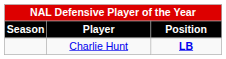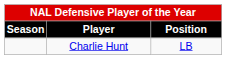Charlie Hunt | Position: bold -> normal
